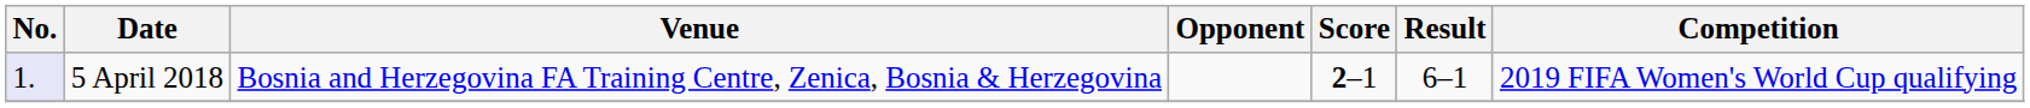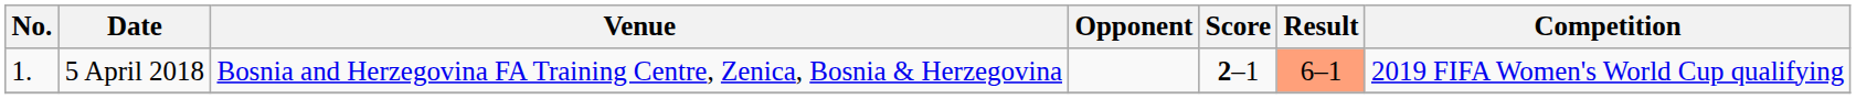5 April 2018 | No.: lavender background -> no background
5 April 2018 | Result: no background -> lightsalmon background
